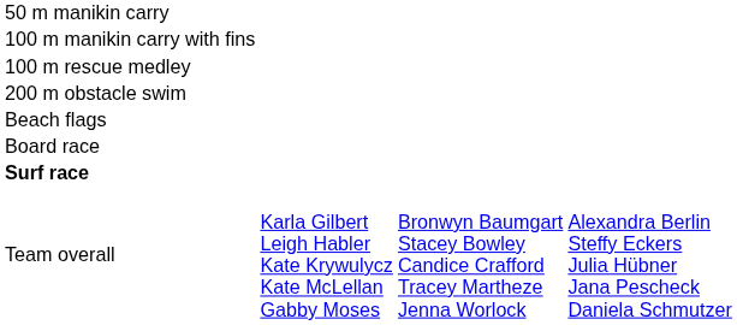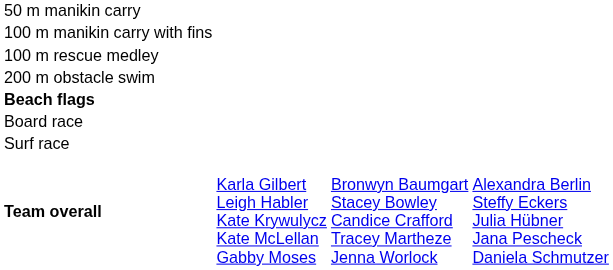Beach flags | column 1: normal -> bold
Surf race | column 1: bold -> normal
Team overall | column 1: normal -> bold
